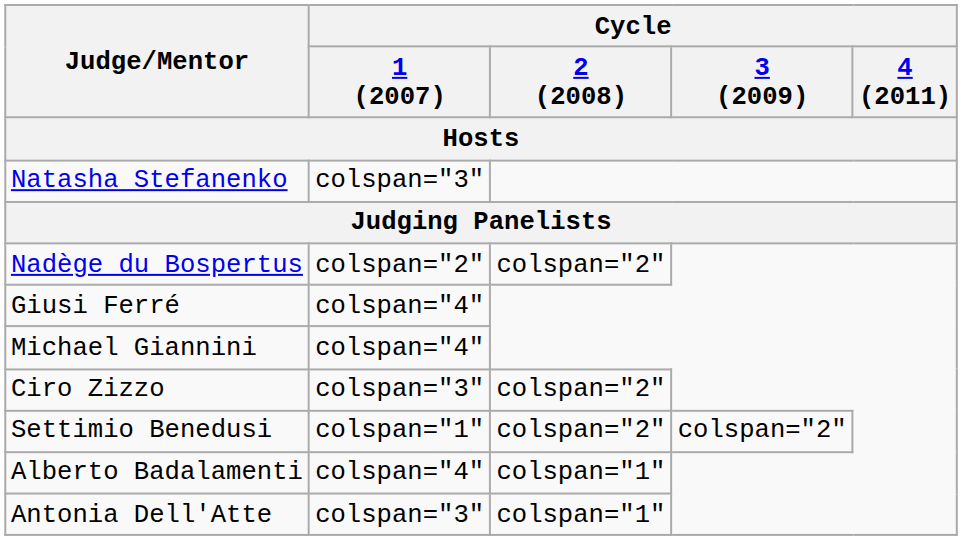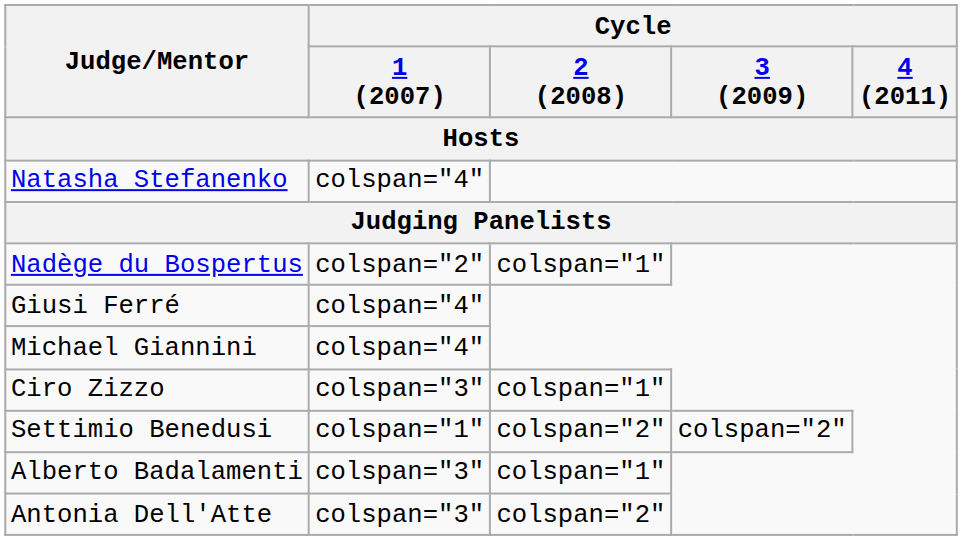Natasha Stefanenko | Cycle / 1 (2007): colspan="3" -> colspan="4"
Nadège du Bospertus | Cycle / 2 (2008): colspan="2" -> colspan="1"
Ciro Zizzo | Cycle / 2 (2008): colspan="2" -> colspan="1"
Alberto Badalamenti | Cycle / 1 (2007): colspan="4" -> colspan="3"
Antonia Dell'Atte | Cycle / 2 (2008): colspan="1" -> colspan="2"
